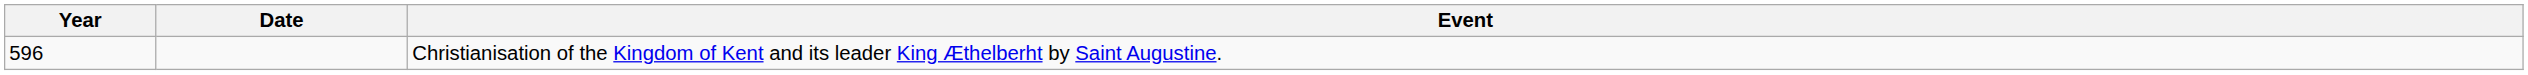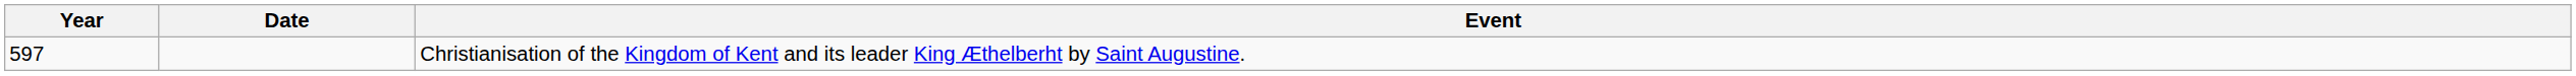row 2 | Year: 596 -> 597
